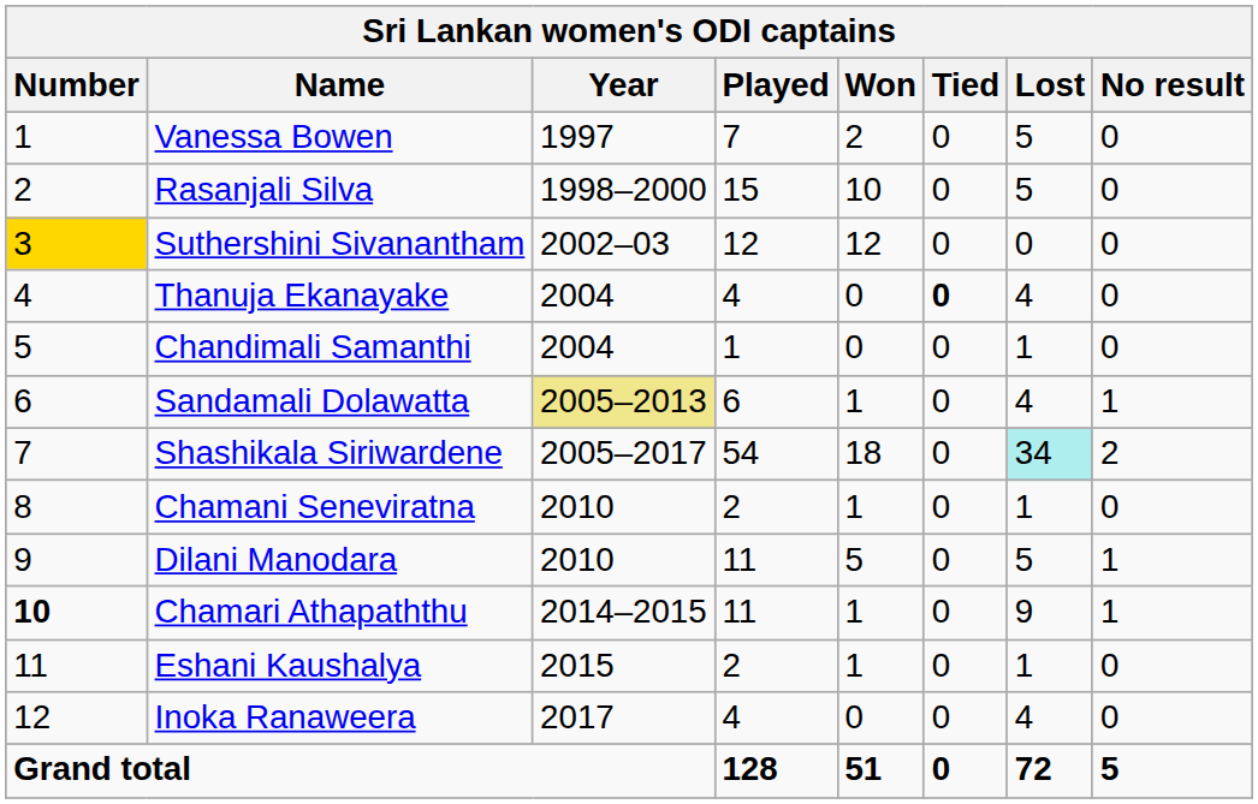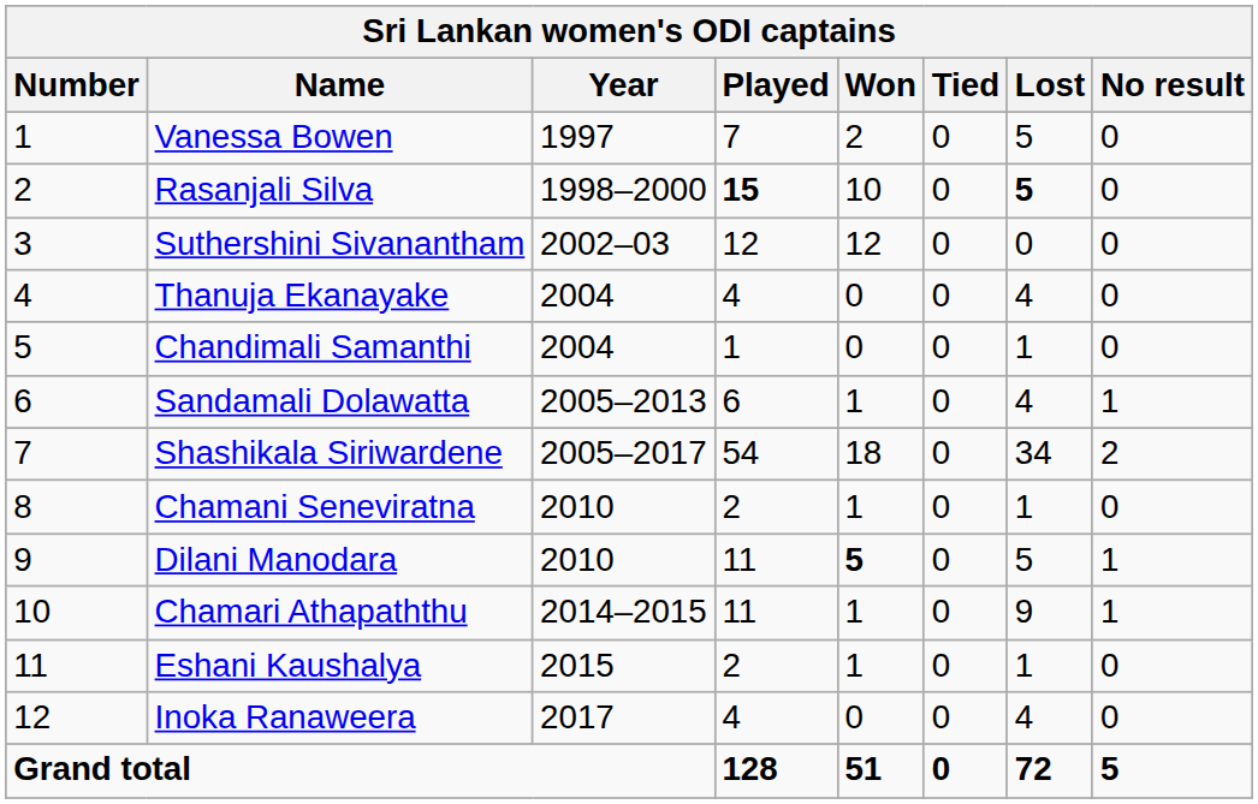Rasanjali Silva | Played: normal -> bold
Rasanjali Silva | Lost: normal -> bold
Suthershini Sivanantham | Number: gold background -> no background
Thanuja Ekanayake | Tied: bold -> normal
Sandamali Dolawatta | Year: khaki background -> no background
Shashikala Siriwardene | Lost: paleturquoise background -> no background
Dilani Manodara | Won: normal -> bold
Chamari Athapaththu | Number: bold -> normal
